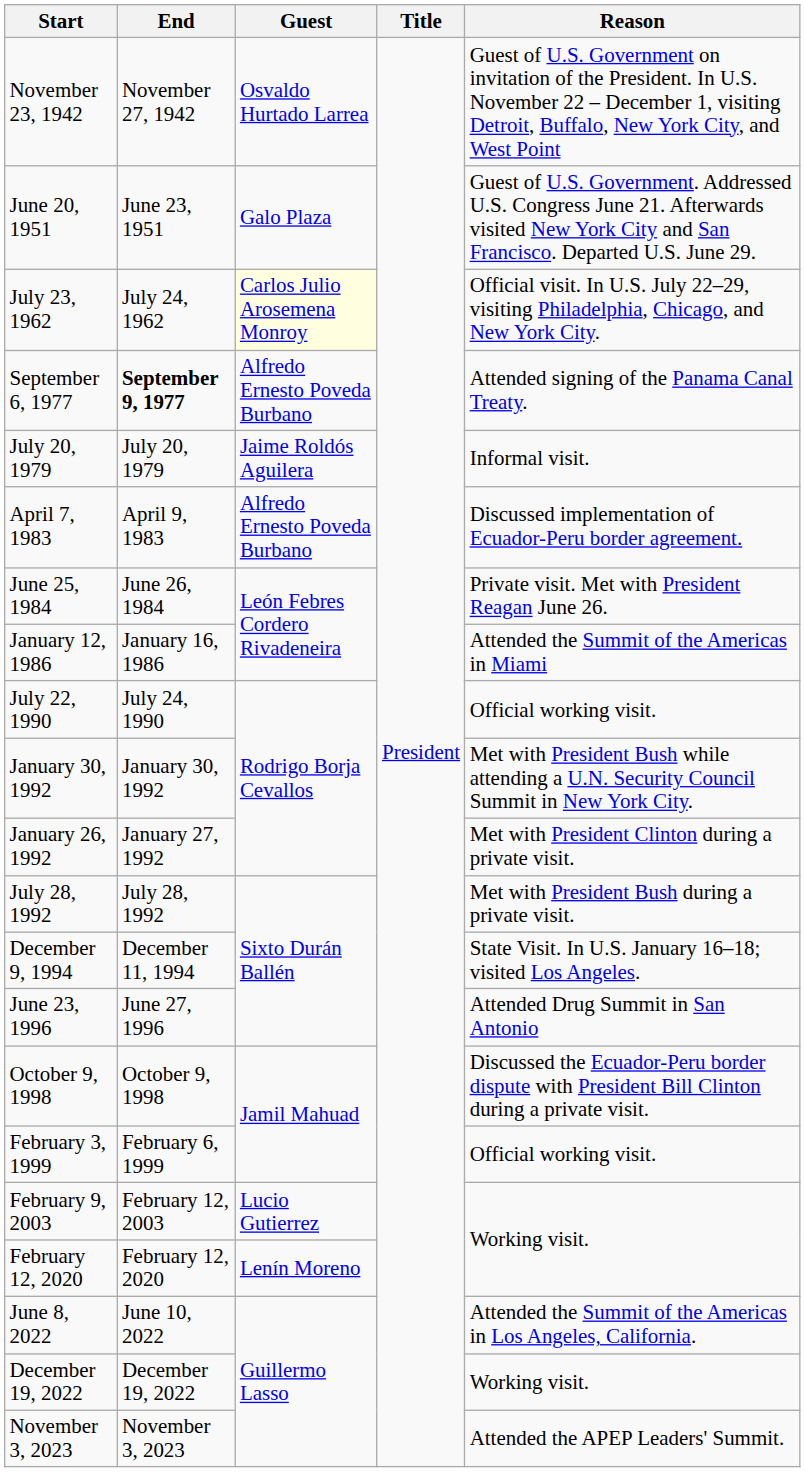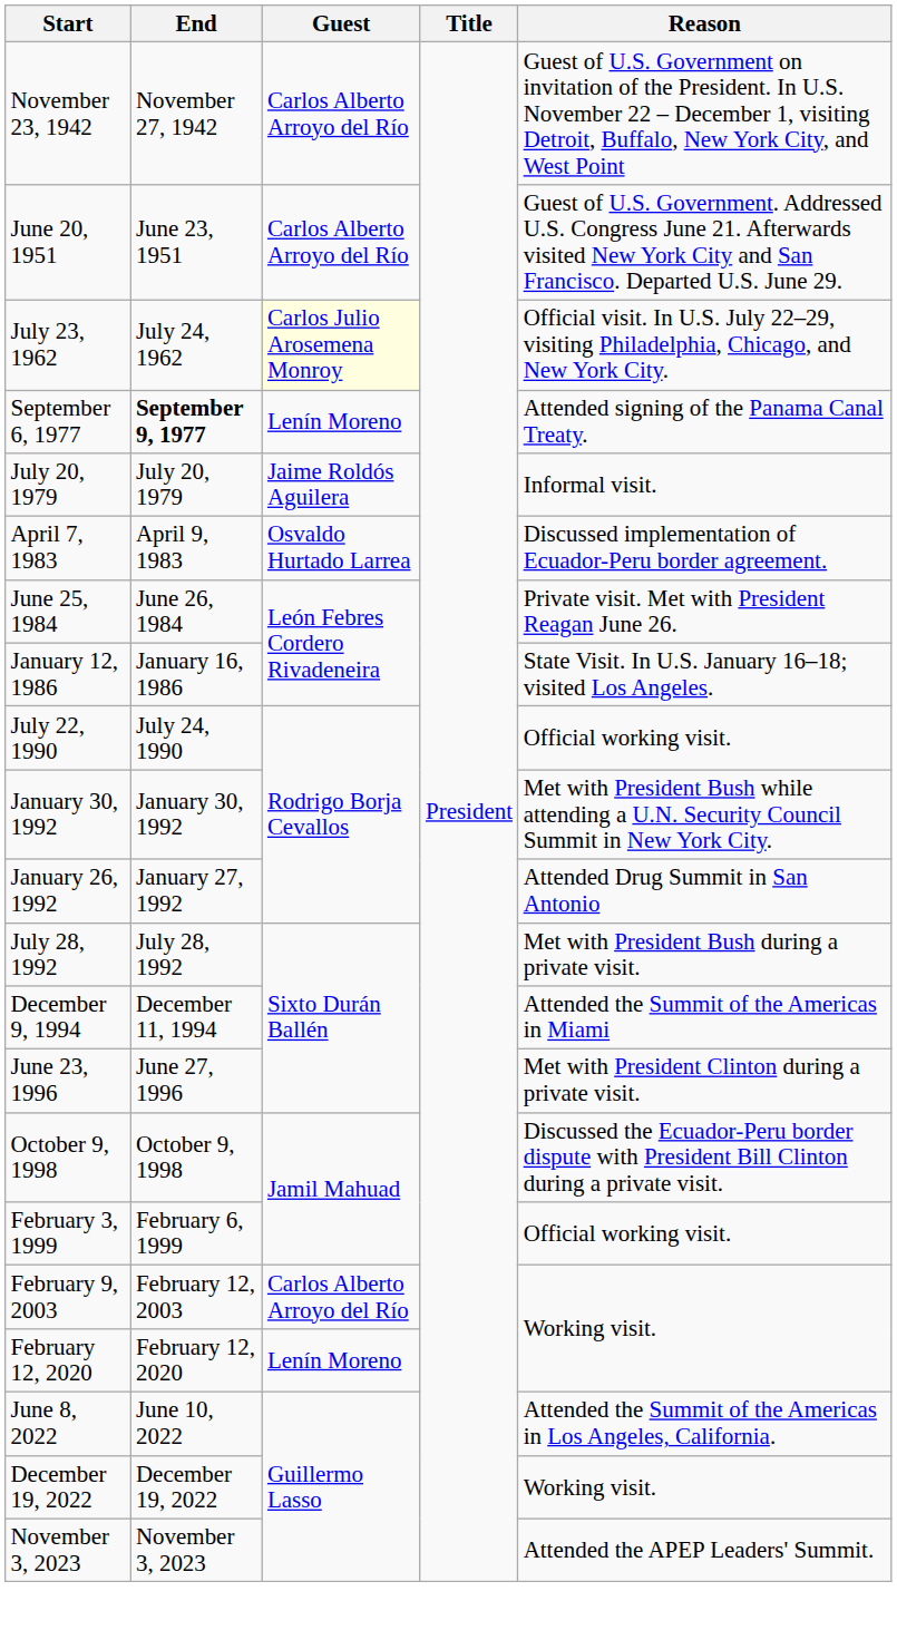November 23, 1942 | Guest: Osvaldo Hurtado Larrea -> Carlos Alberto Arroyo del Río
June 20, 1951 | Guest: Galo Plaza -> Carlos Alberto Arroyo del Río
September 6, 1977 | Guest: Alfredo Ernesto Poveda Burbano -> Lenín Moreno
April 7, 1983 | Guest: Alfredo Ernesto Poveda Burbano -> Osvaldo Hurtado Larrea
January 12, 1986 | Reason: Attended the Summit of the Americas in Miami -> State Visit. In U.S. January 16–18; visited Los Angeles.
January 26, 1992 | Reason: Met with President Clinton during a private visit. -> Attended Drug Summit in San Antonio
December 9, 1994 | Reason: State Visit. In U.S. January 16–18; visited Los Angeles. -> Attended the Summit of the Americas in Miami
June 23, 1996 | Reason: Attended Drug Summit in San Antonio -> Met with President Clinton during a private visit.
February 9, 2003 | Guest: Lucio Gutierrez -> Carlos Alberto Arroyo del Río
